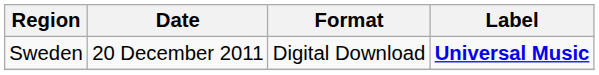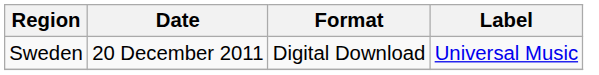Sweden | Label: bold -> normal
